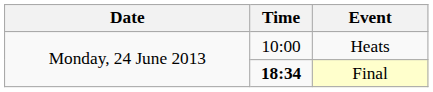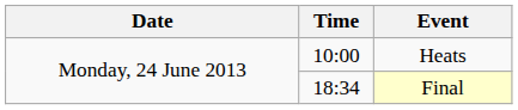Final | Time: bold -> normal
